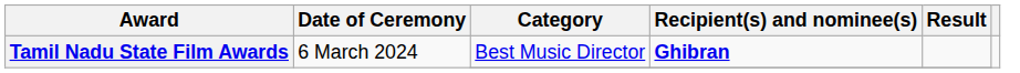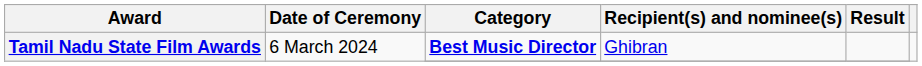row 2 | Category: normal -> bold
row 2 | Recipient(s) and nominee(s): bold -> normal
